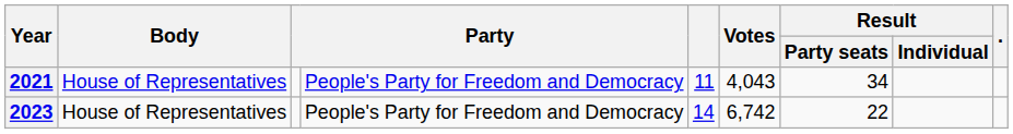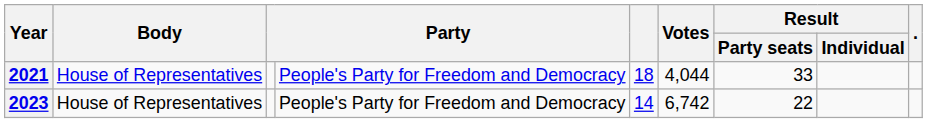2021 | column 5: 11 -> 18
2021 | Votes: 4,043 -> 4,044
2021 | Result / Party seats: 34 -> 33
